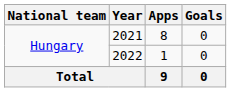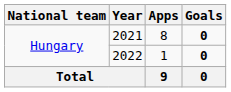2021 | Goals: normal -> bold
2022 | Goals: normal -> bold
